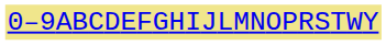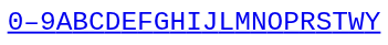row 1 | column 1: khaki background -> no background
